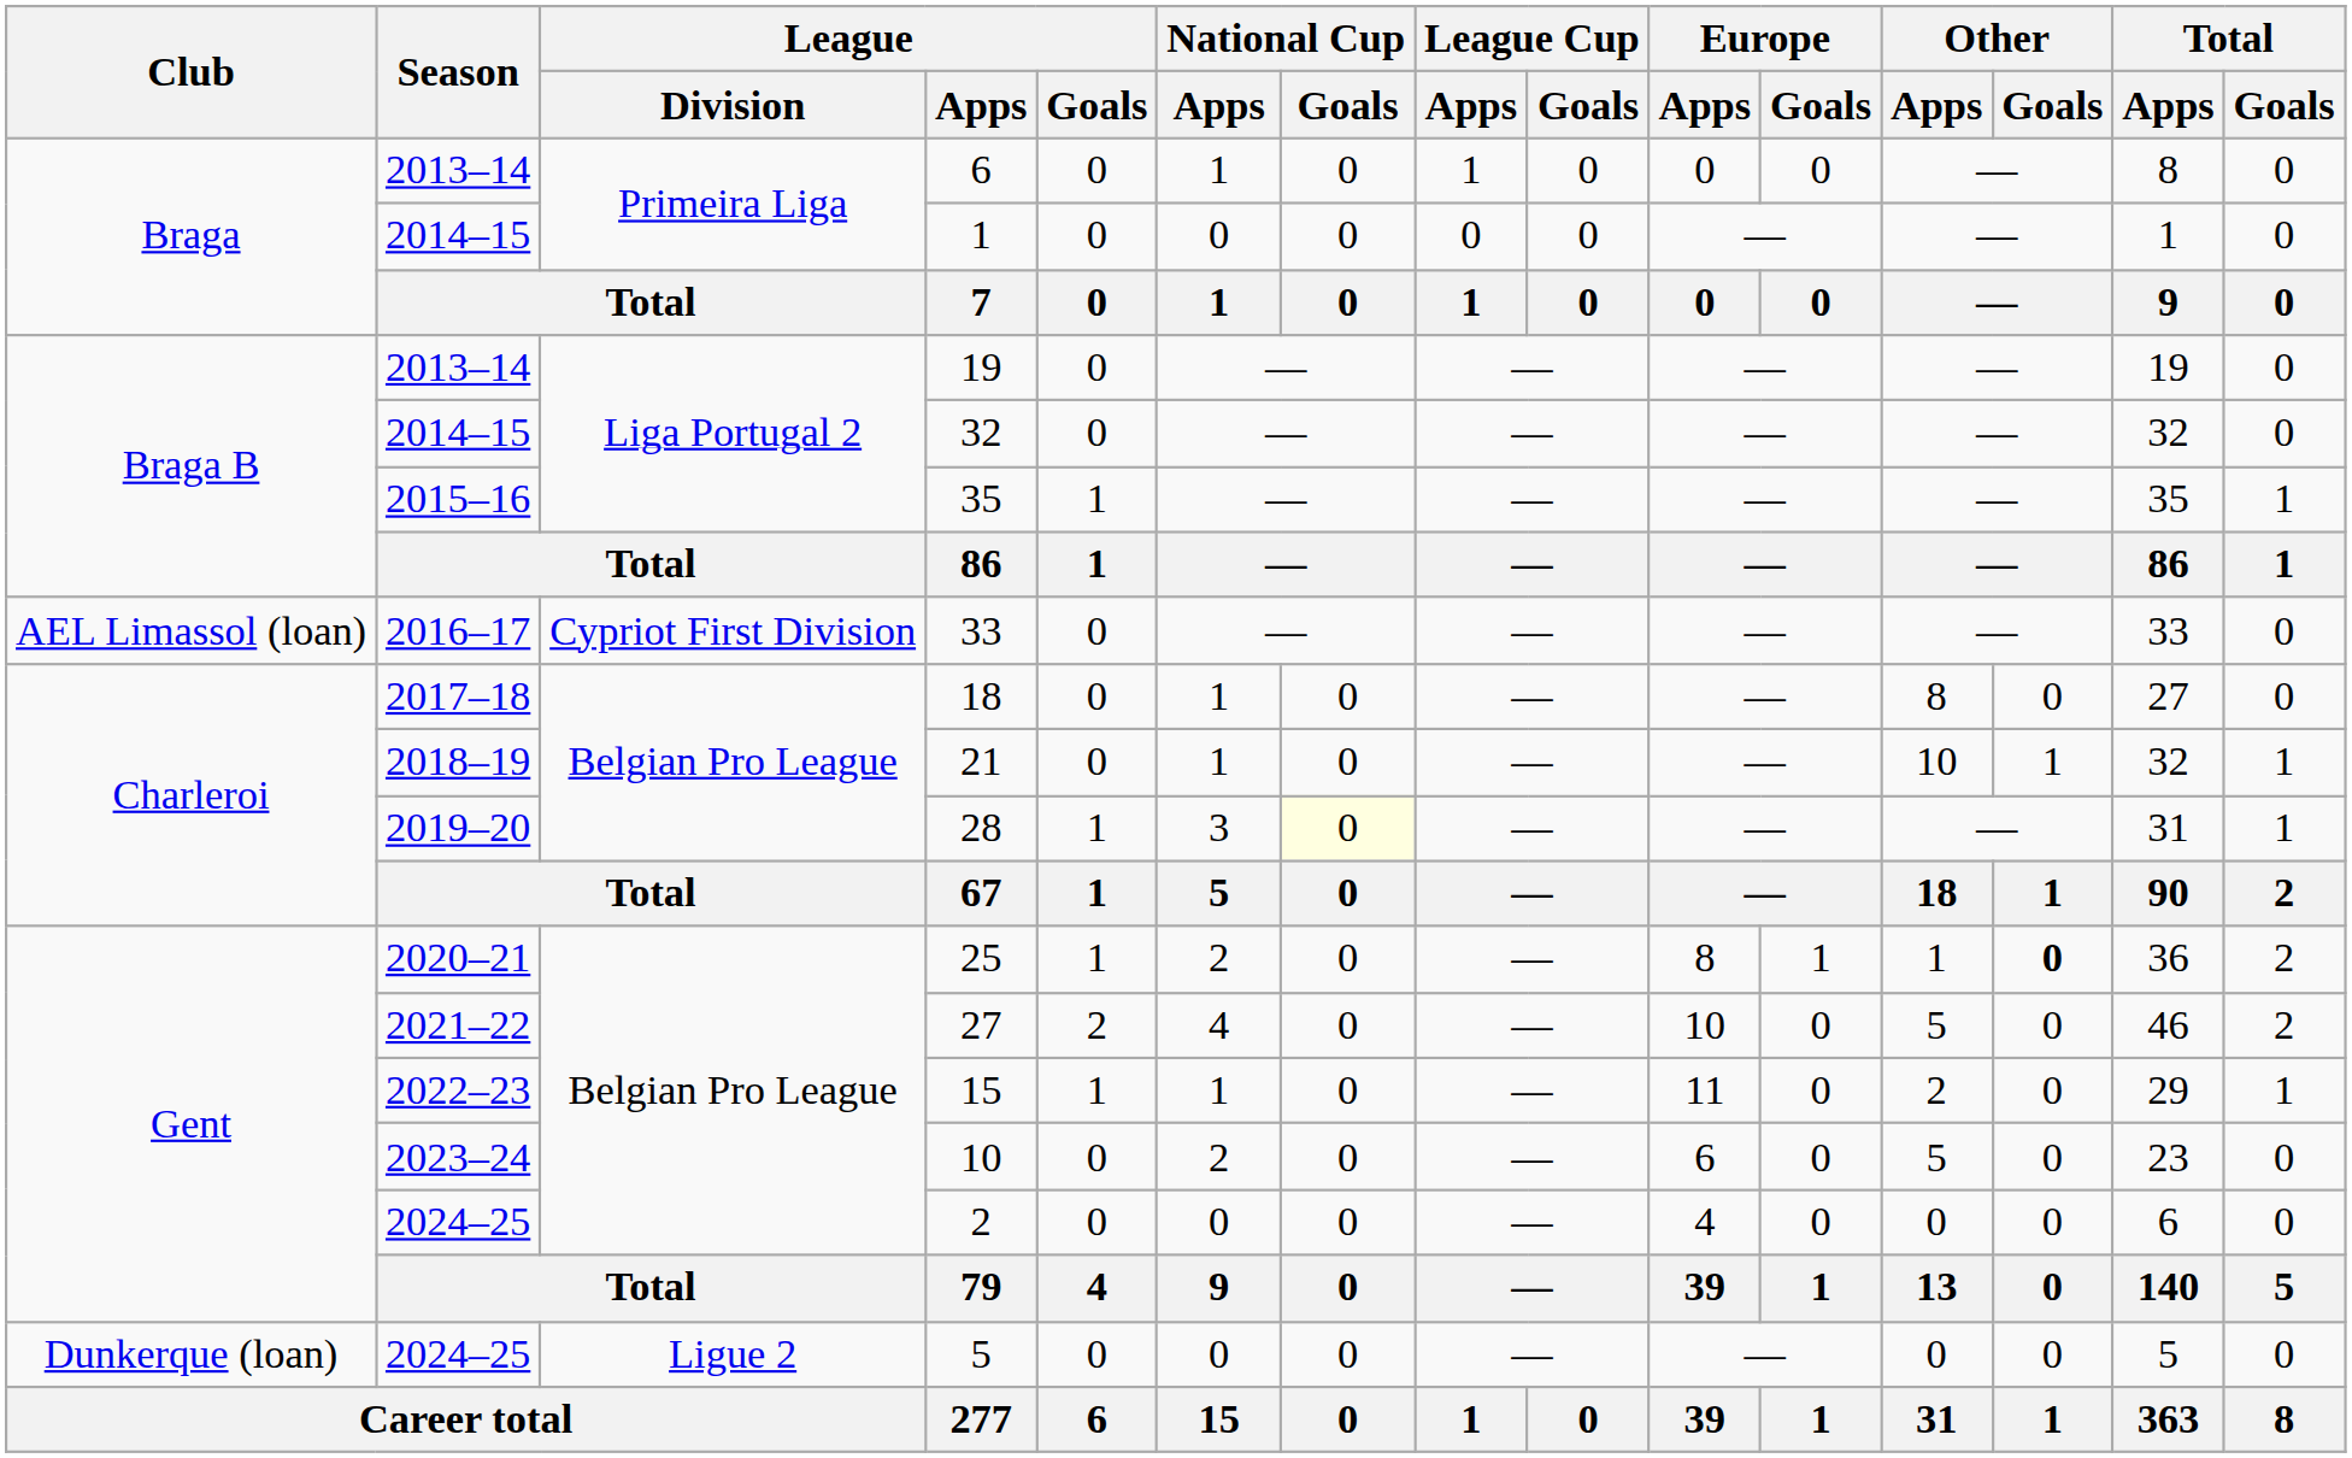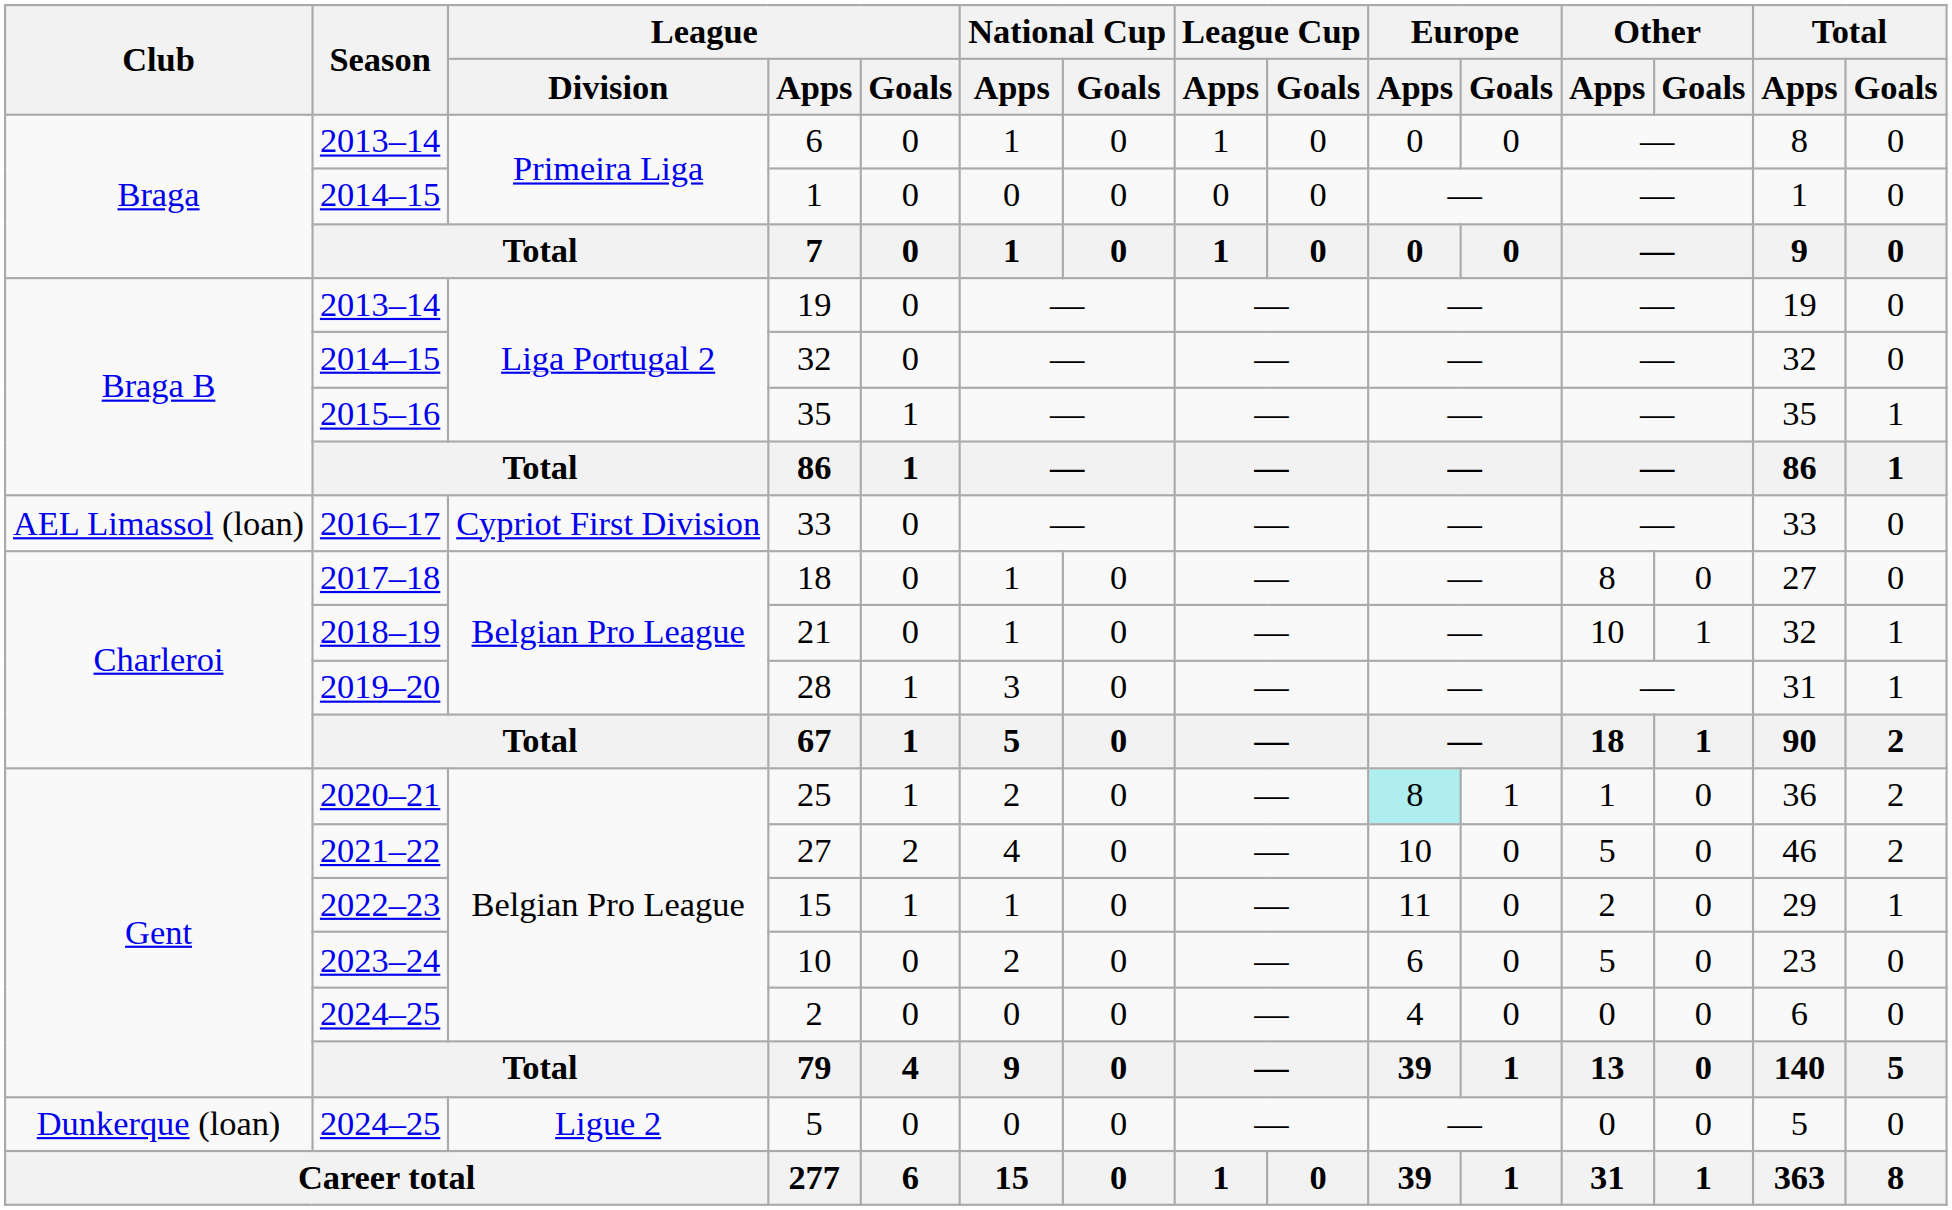28 | National Cup / Goals: lightyellow background -> no background
25 | Europe / Apps: no background -> paleturquoise background
25 | Other / Goals: bold -> normal
